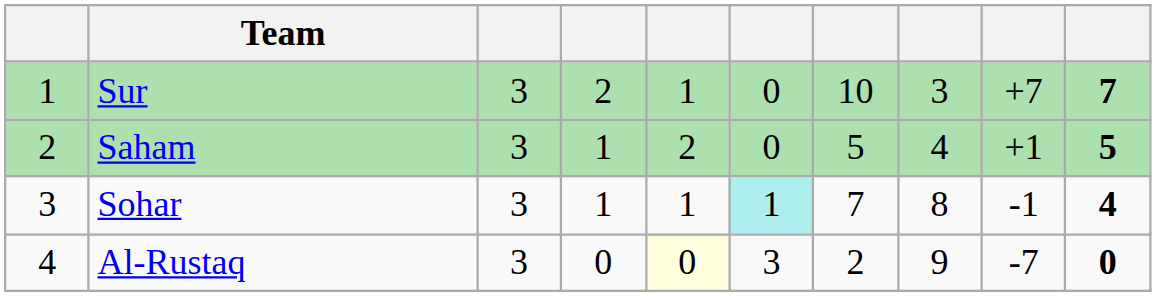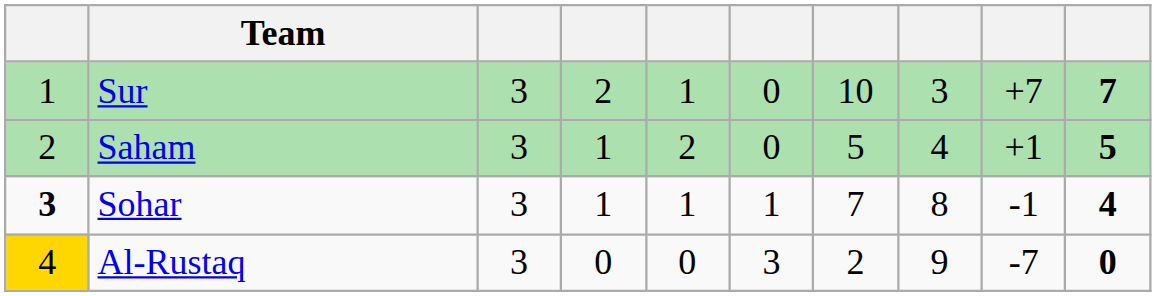Sohar | column 1: normal -> bold
Sohar | column 6: paleturquoise background -> no background
Al-Rustaq | column 1: no background -> gold background
Al-Rustaq | column 5: lightyellow background -> no background
